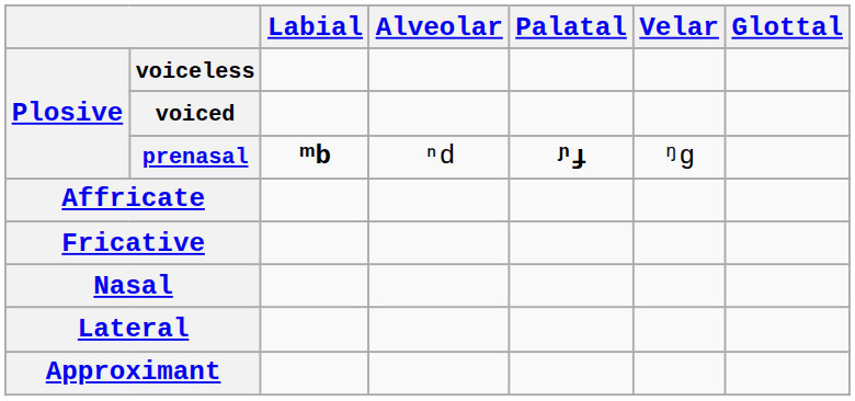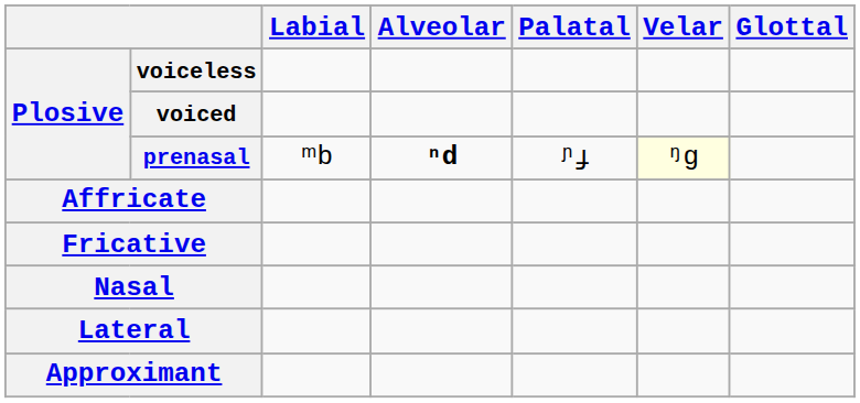prenasal | Labial: bold -> normal
prenasal | Alveolar: normal -> bold
prenasal | Palatal: bold -> normal
prenasal | Velar: no background -> lightyellow background
